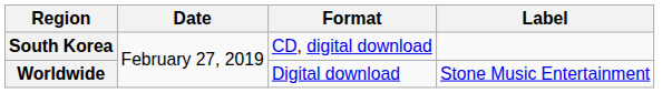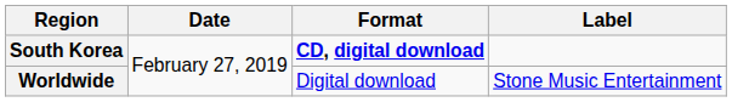South Korea | Format: normal -> bold
